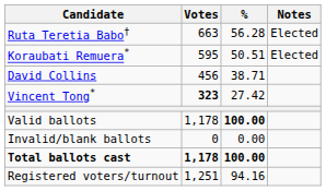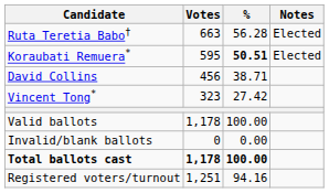Koraubati Remuera* | %: normal -> bold
Vincent Tong* | Votes: bold -> normal
Valid ballots | %: bold -> normal
